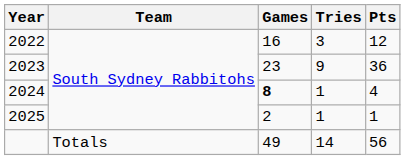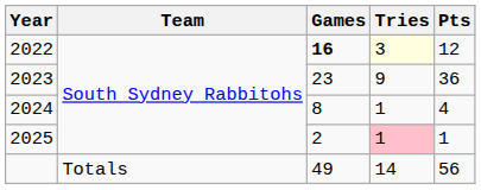2022 | Games: normal -> bold
2022 | Tries: no background -> lightyellow background
2024 | Games: bold -> normal
2025 | Tries: no background -> pink background
